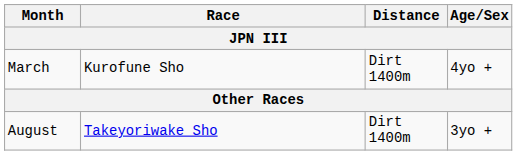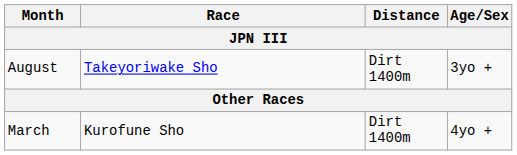rows swapped: March <-> August
